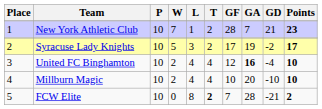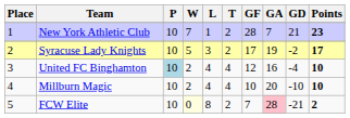United FC Binghamton | P: no background -> lightblue background
United FC Binghamton | GA: bold -> normal
FCW Elite | W: no background -> lightyellow background
FCW Elite | T: bold -> normal
FCW Elite | GA: no background -> pink background
